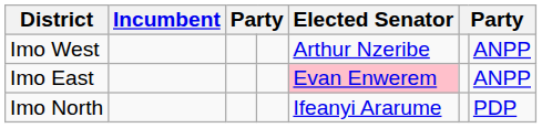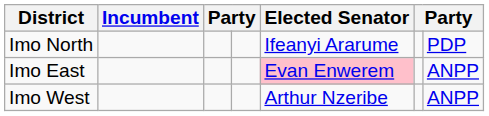rows swapped: Imo North <-> Imo West
